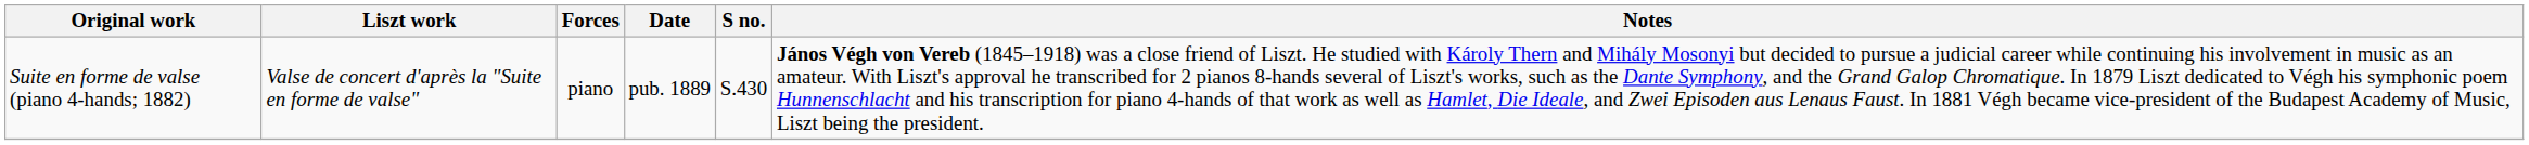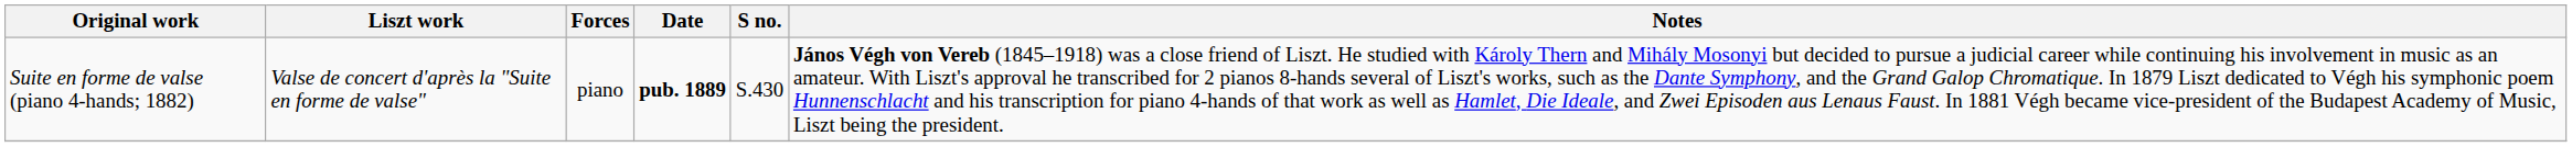Suite en forme de valse (piano 4-hands; 1882) | Date: normal -> bold
